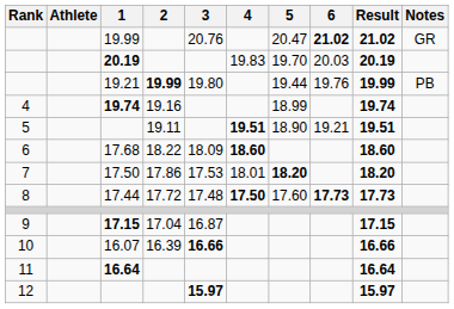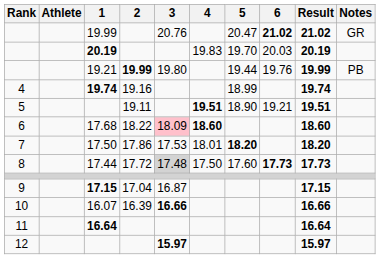17.68 | 3: no background -> pink background
17.44 | 3: no background -> lightgrey background
17.44 | 4: bold -> normal
